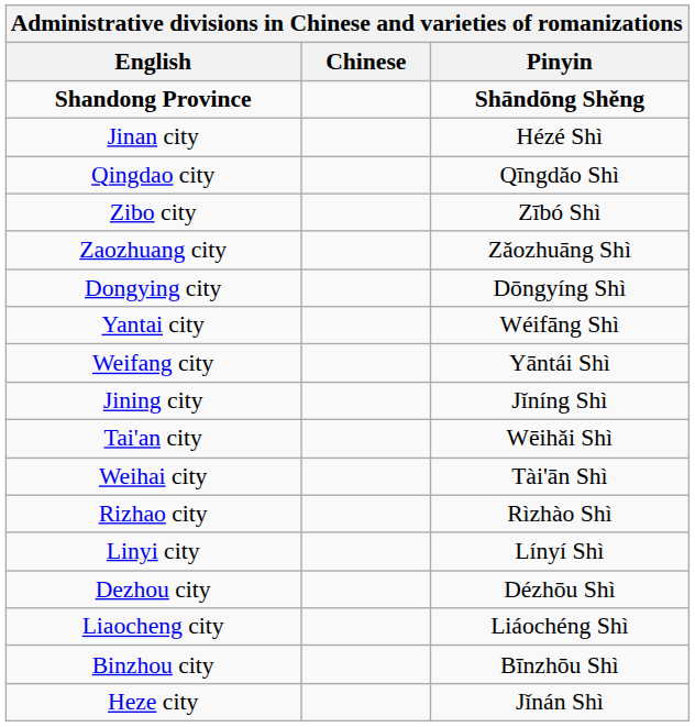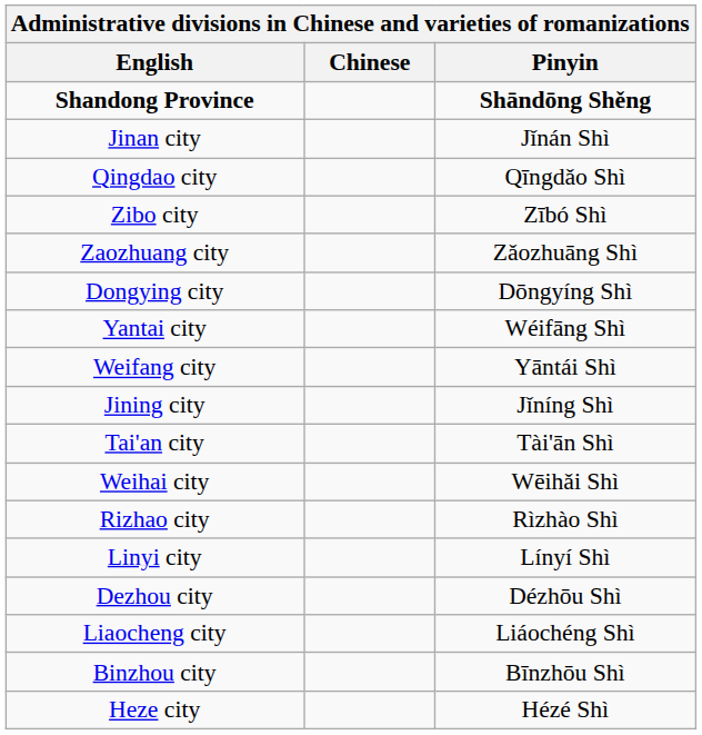Jinan city | Pinyin: Hézé Shì -> Jǐnán Shì
Tai'an city | Pinyin: Wēihǎi Shì -> Tài'ān Shì
Weihai city | Pinyin: Tài'ān Shì -> Wēihǎi Shì
Heze city | Pinyin: Jǐnán Shì -> Hézé Shì
